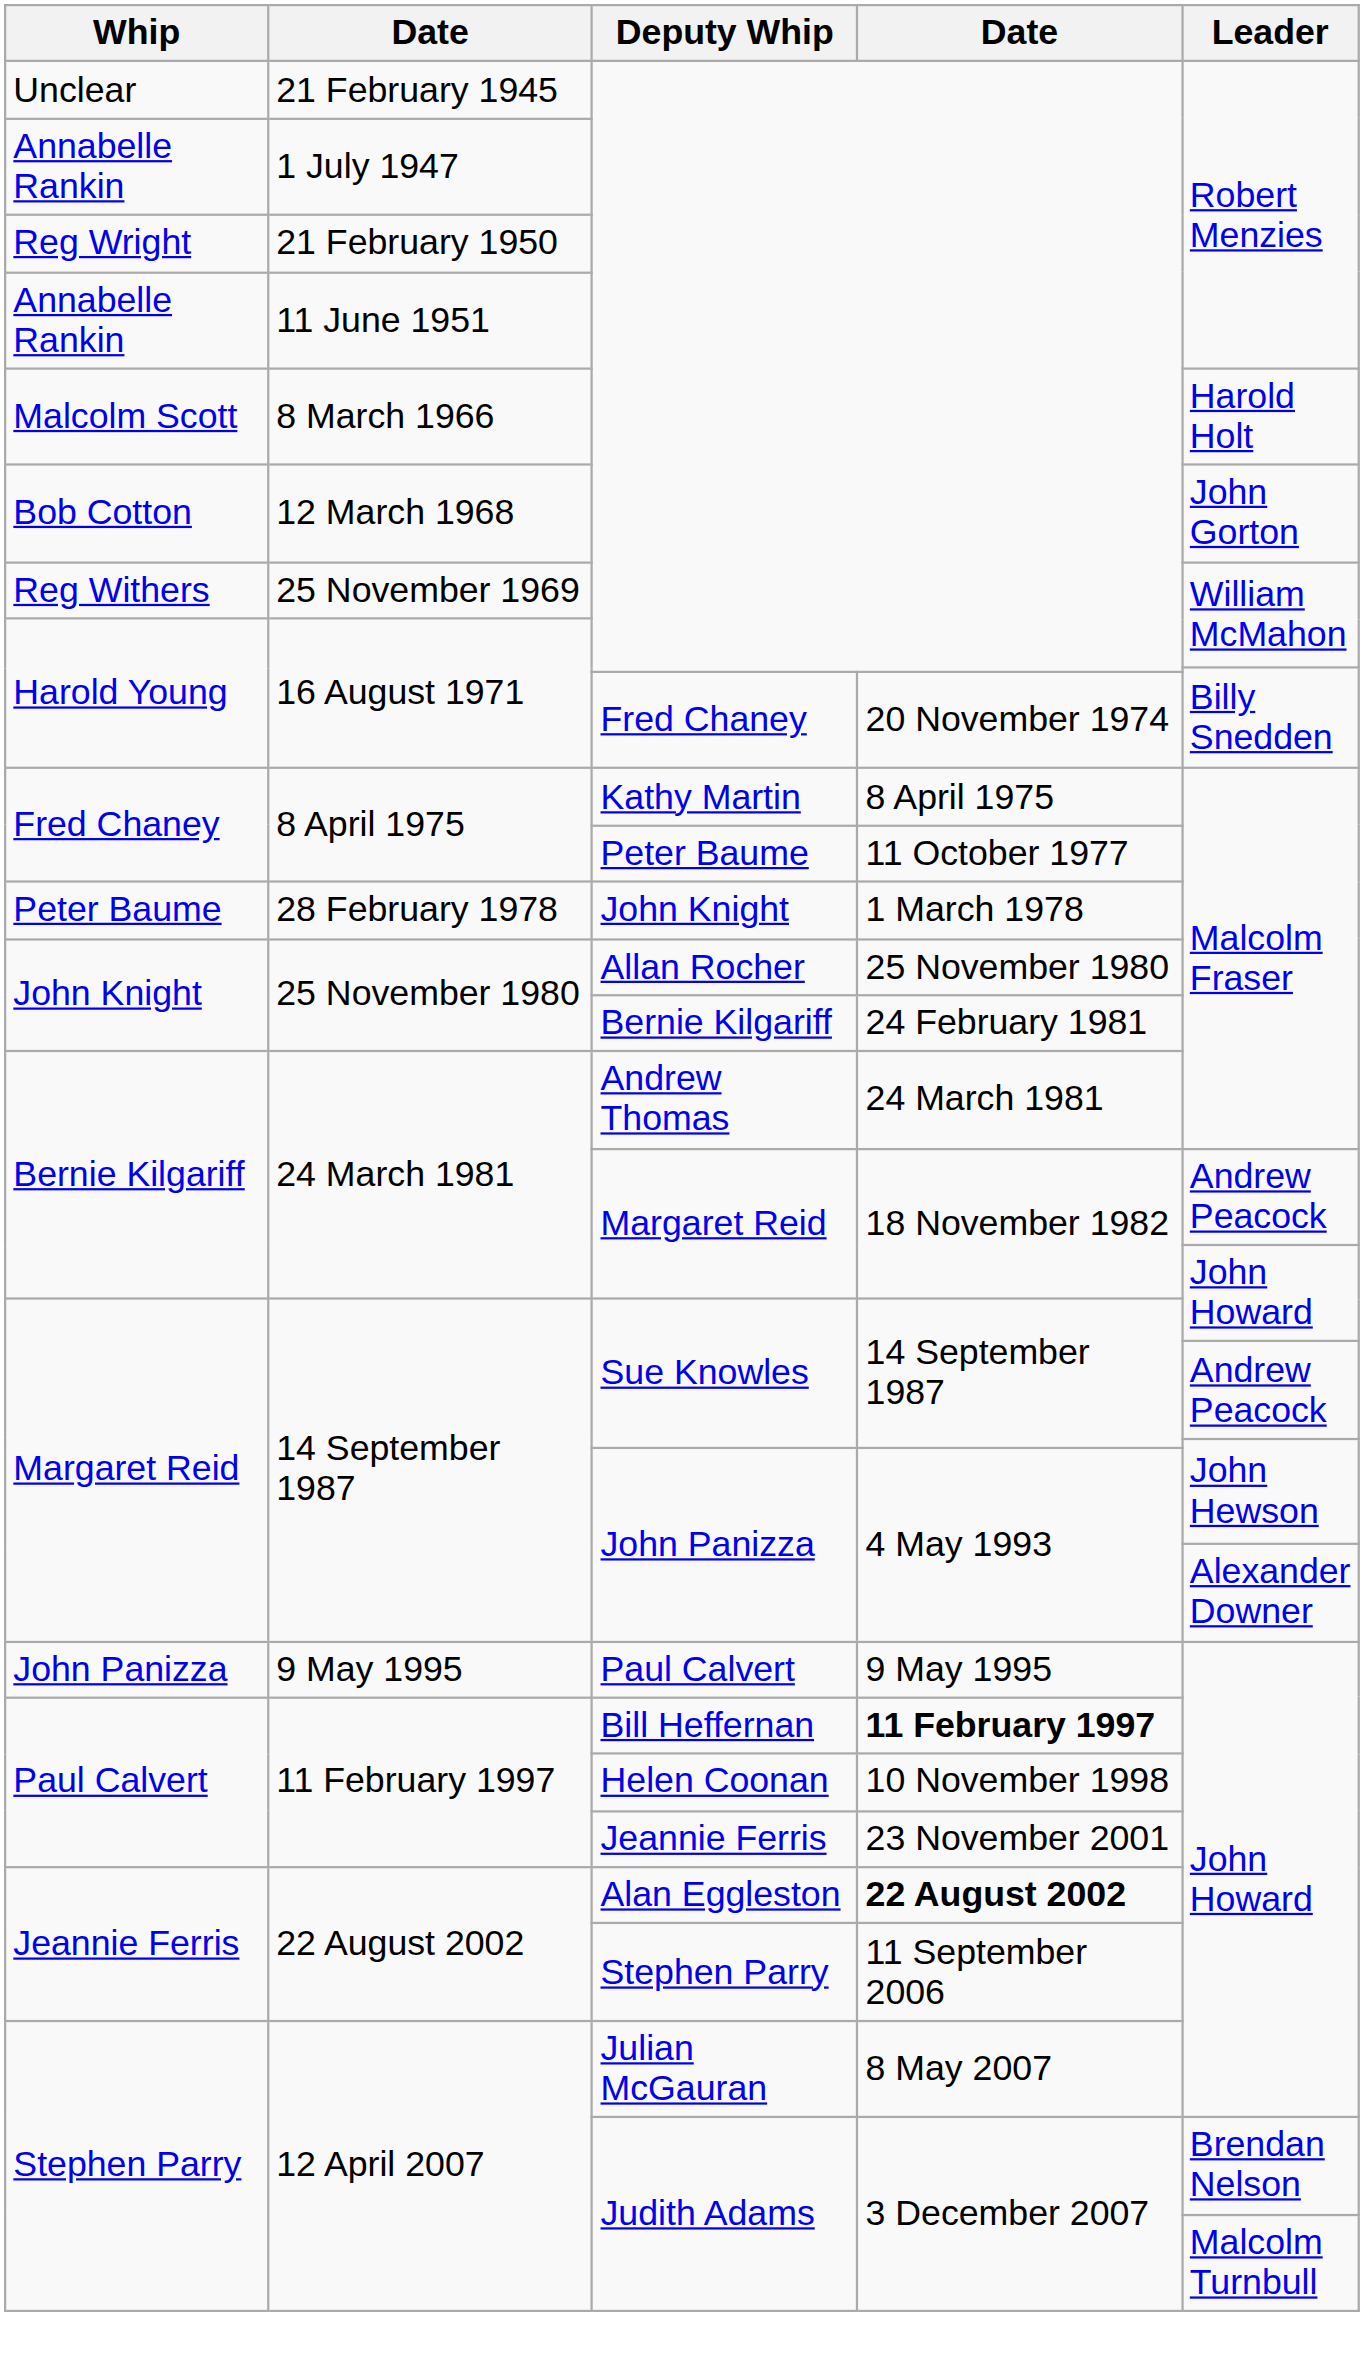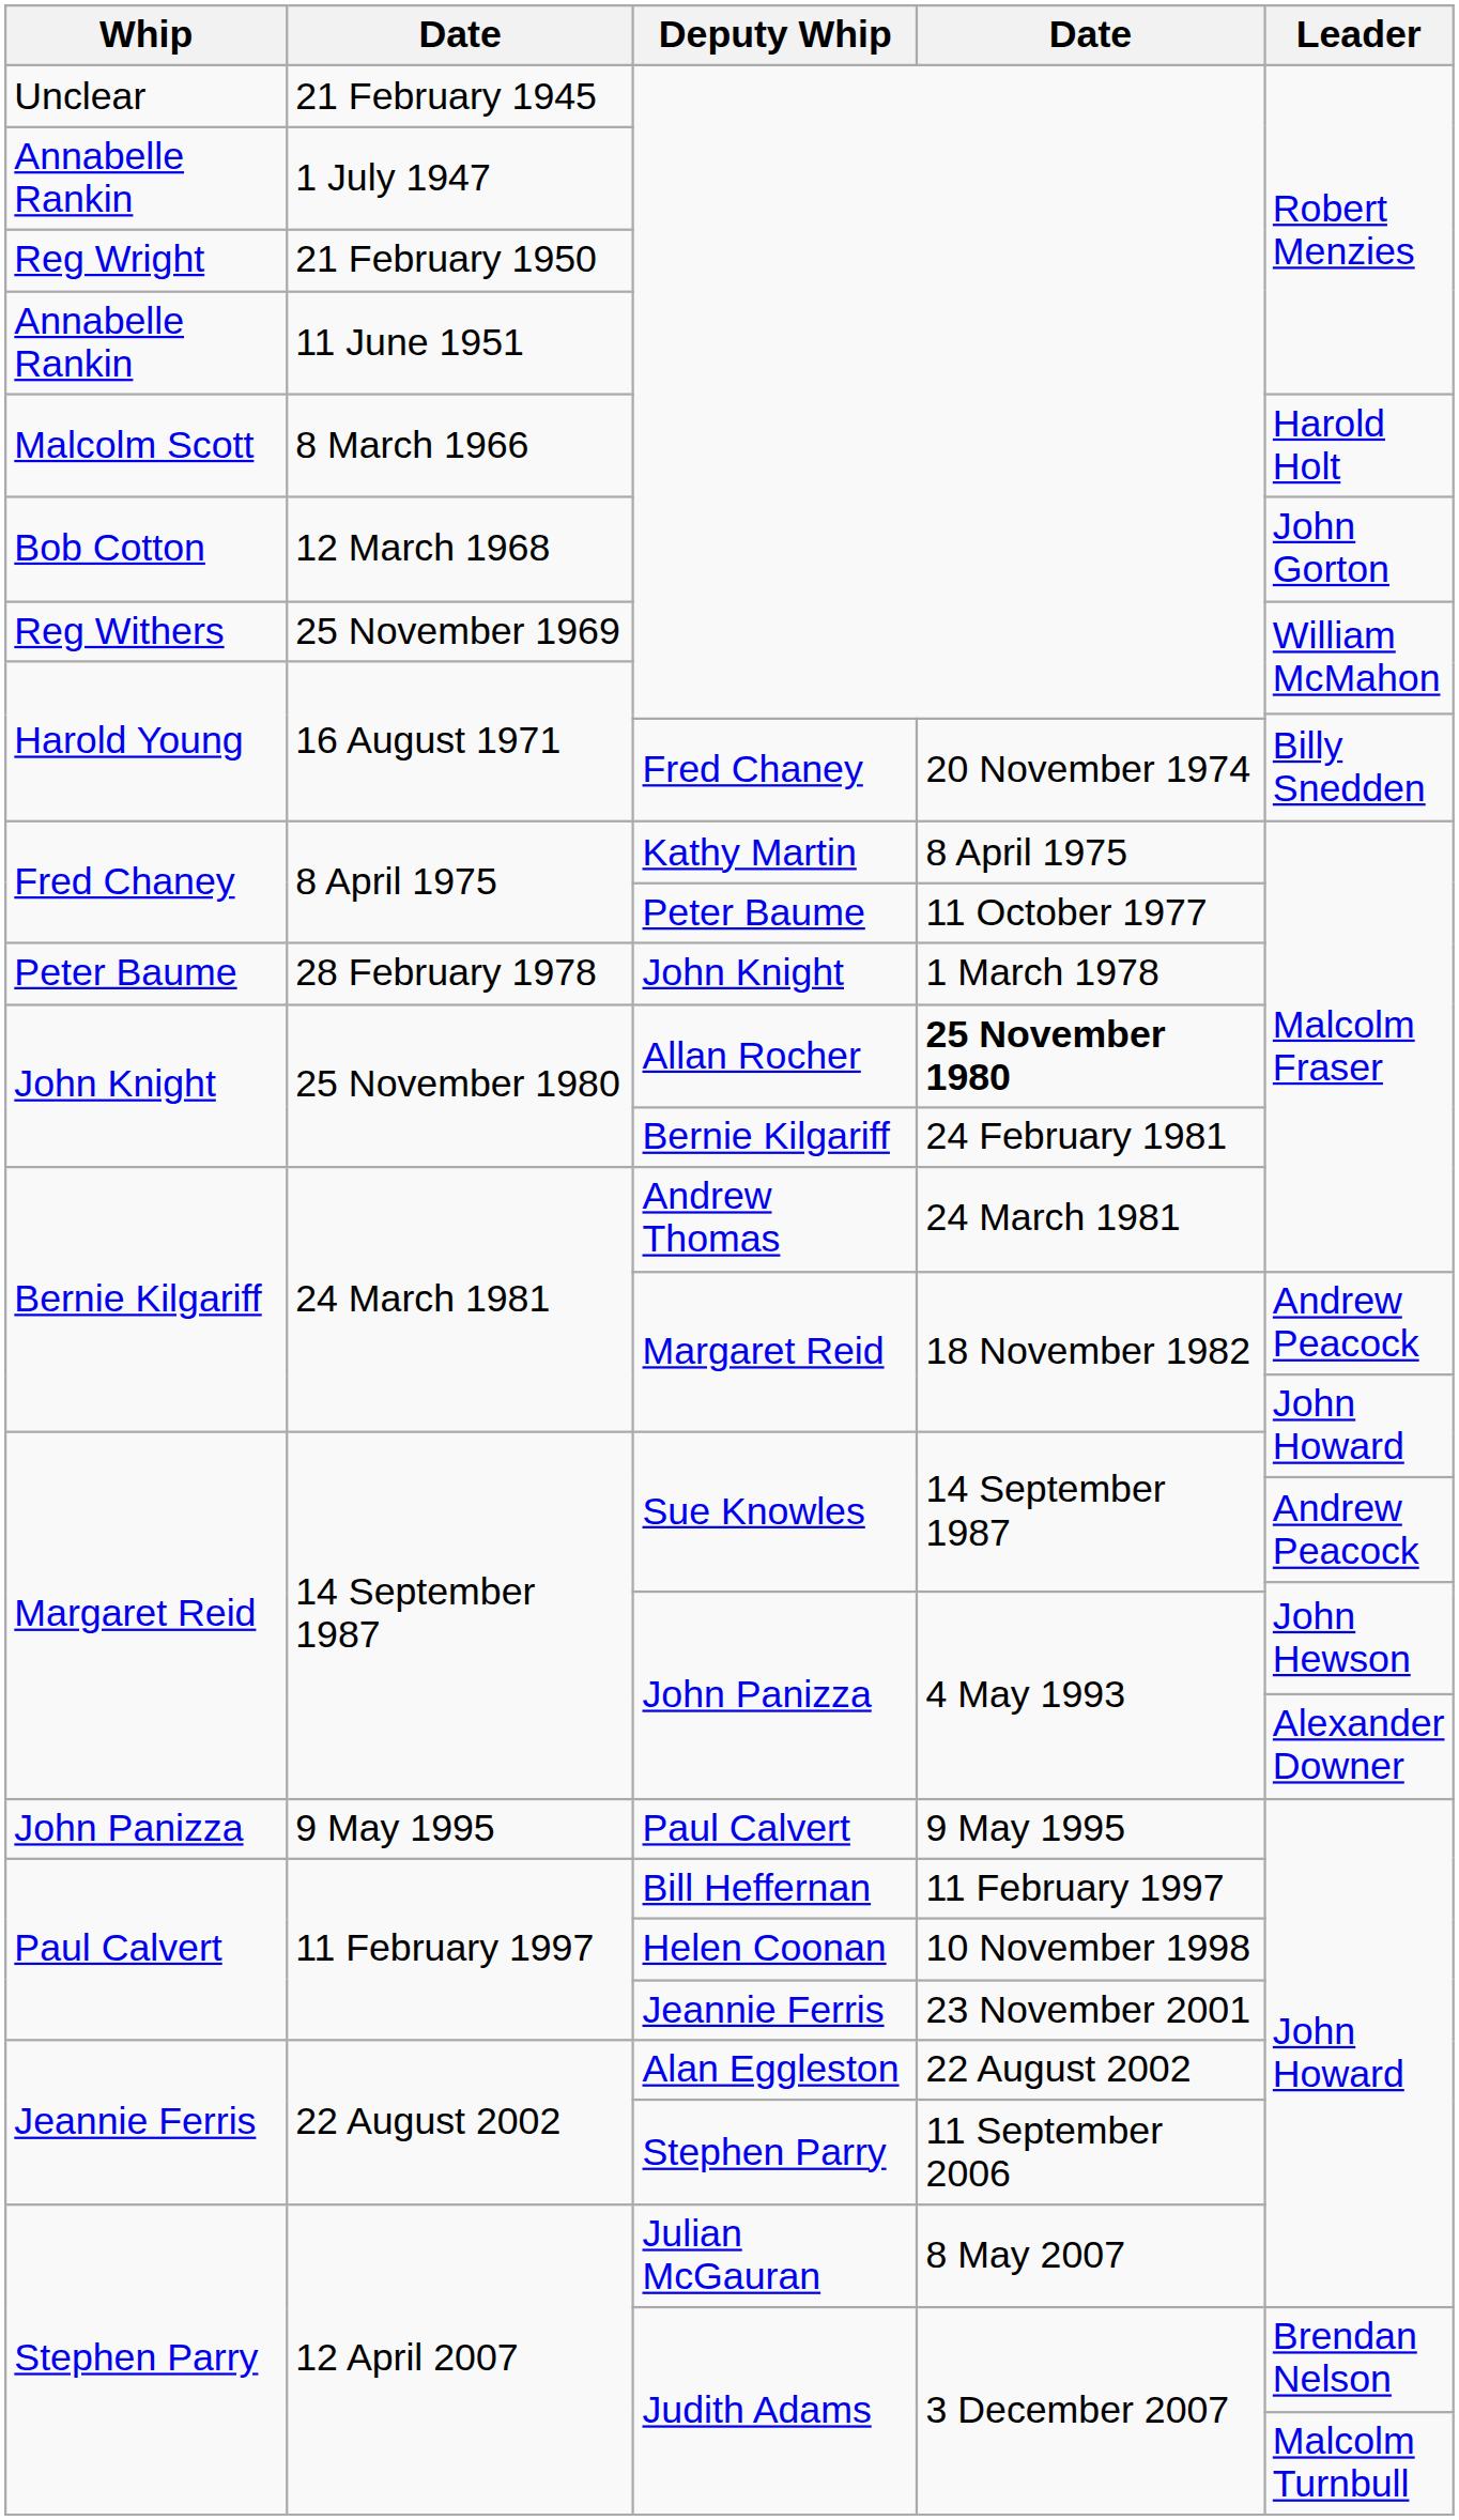Allan Rocher | column 4: normal -> bold
Bill Heffernan | column 4: bold -> normal
Alan Eggleston | column 4: bold -> normal
